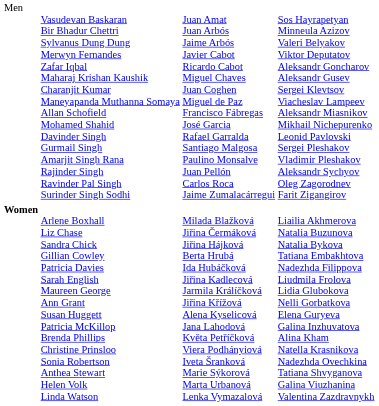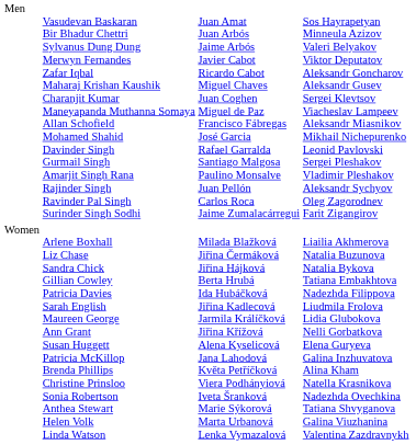Women | column 1: bold -> normal
